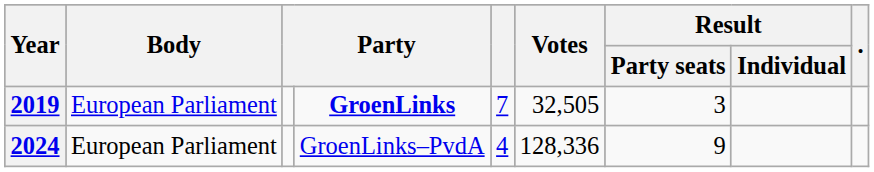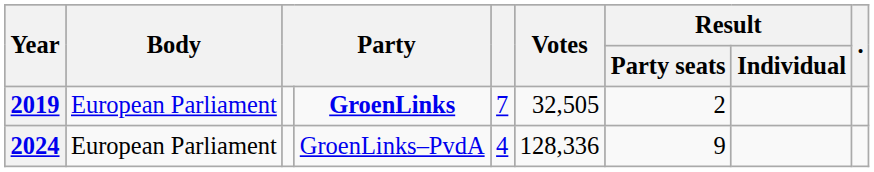2019 | Result / Party seats: 3 -> 2
